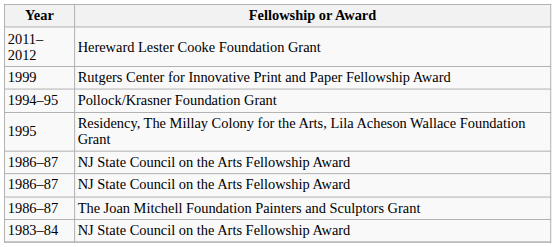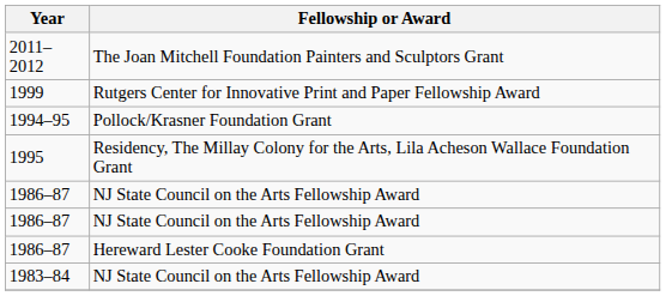row 2 | Fellowship or Award: Hereward Lester Cooke Foundation Grant -> The Joan Mitchell Foundation Painters and Sculptors Grant
row 8 | Fellowship or Award: The Joan Mitchell Foundation Painters and Sculptors Grant -> Hereward Lester Cooke Foundation Grant
